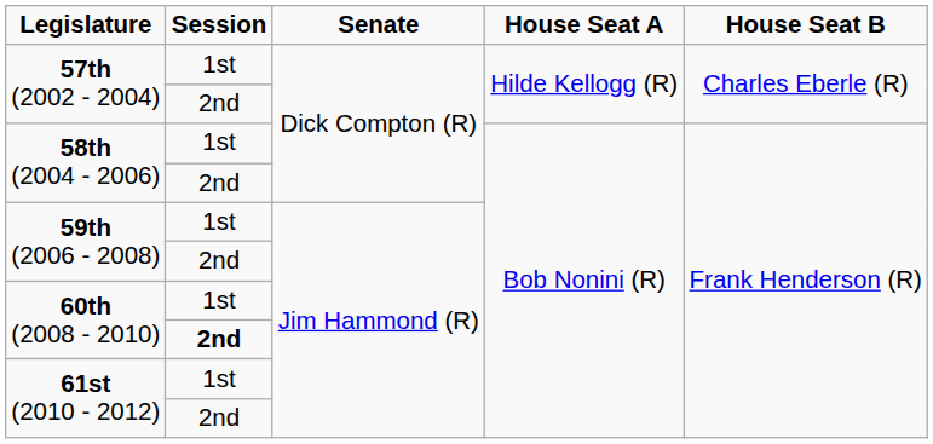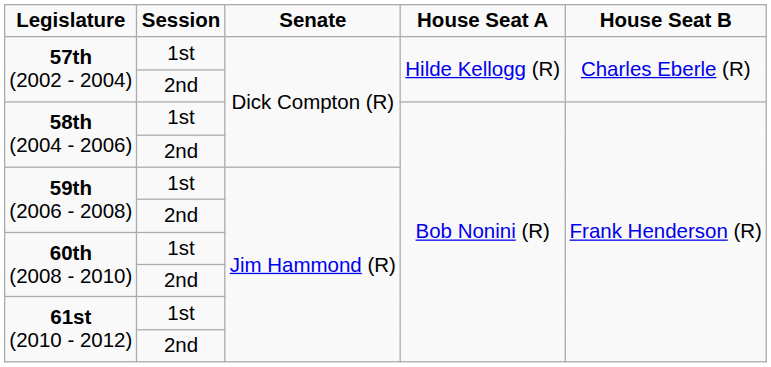60th (2008 - 2010) / 2nd | Session: bold -> normal
